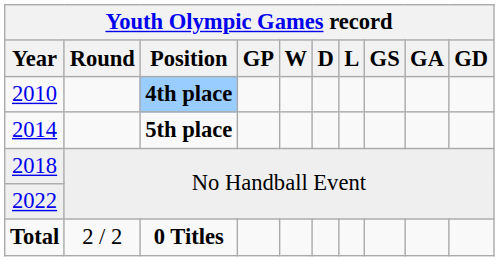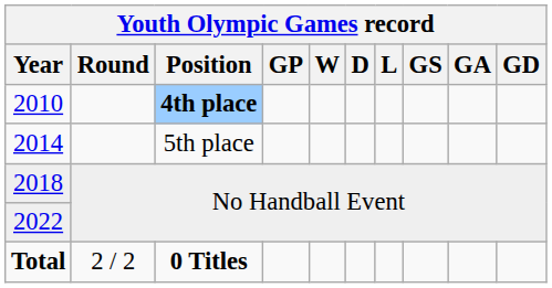2014 | Youth Olympic Games record / Position: bold -> normal
